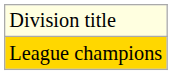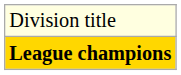row 2 | column 1: normal -> bold
